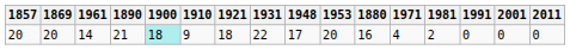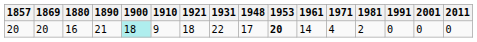columns swapped: 1880 <-> 1961
row 2 | 1953: normal -> bold
